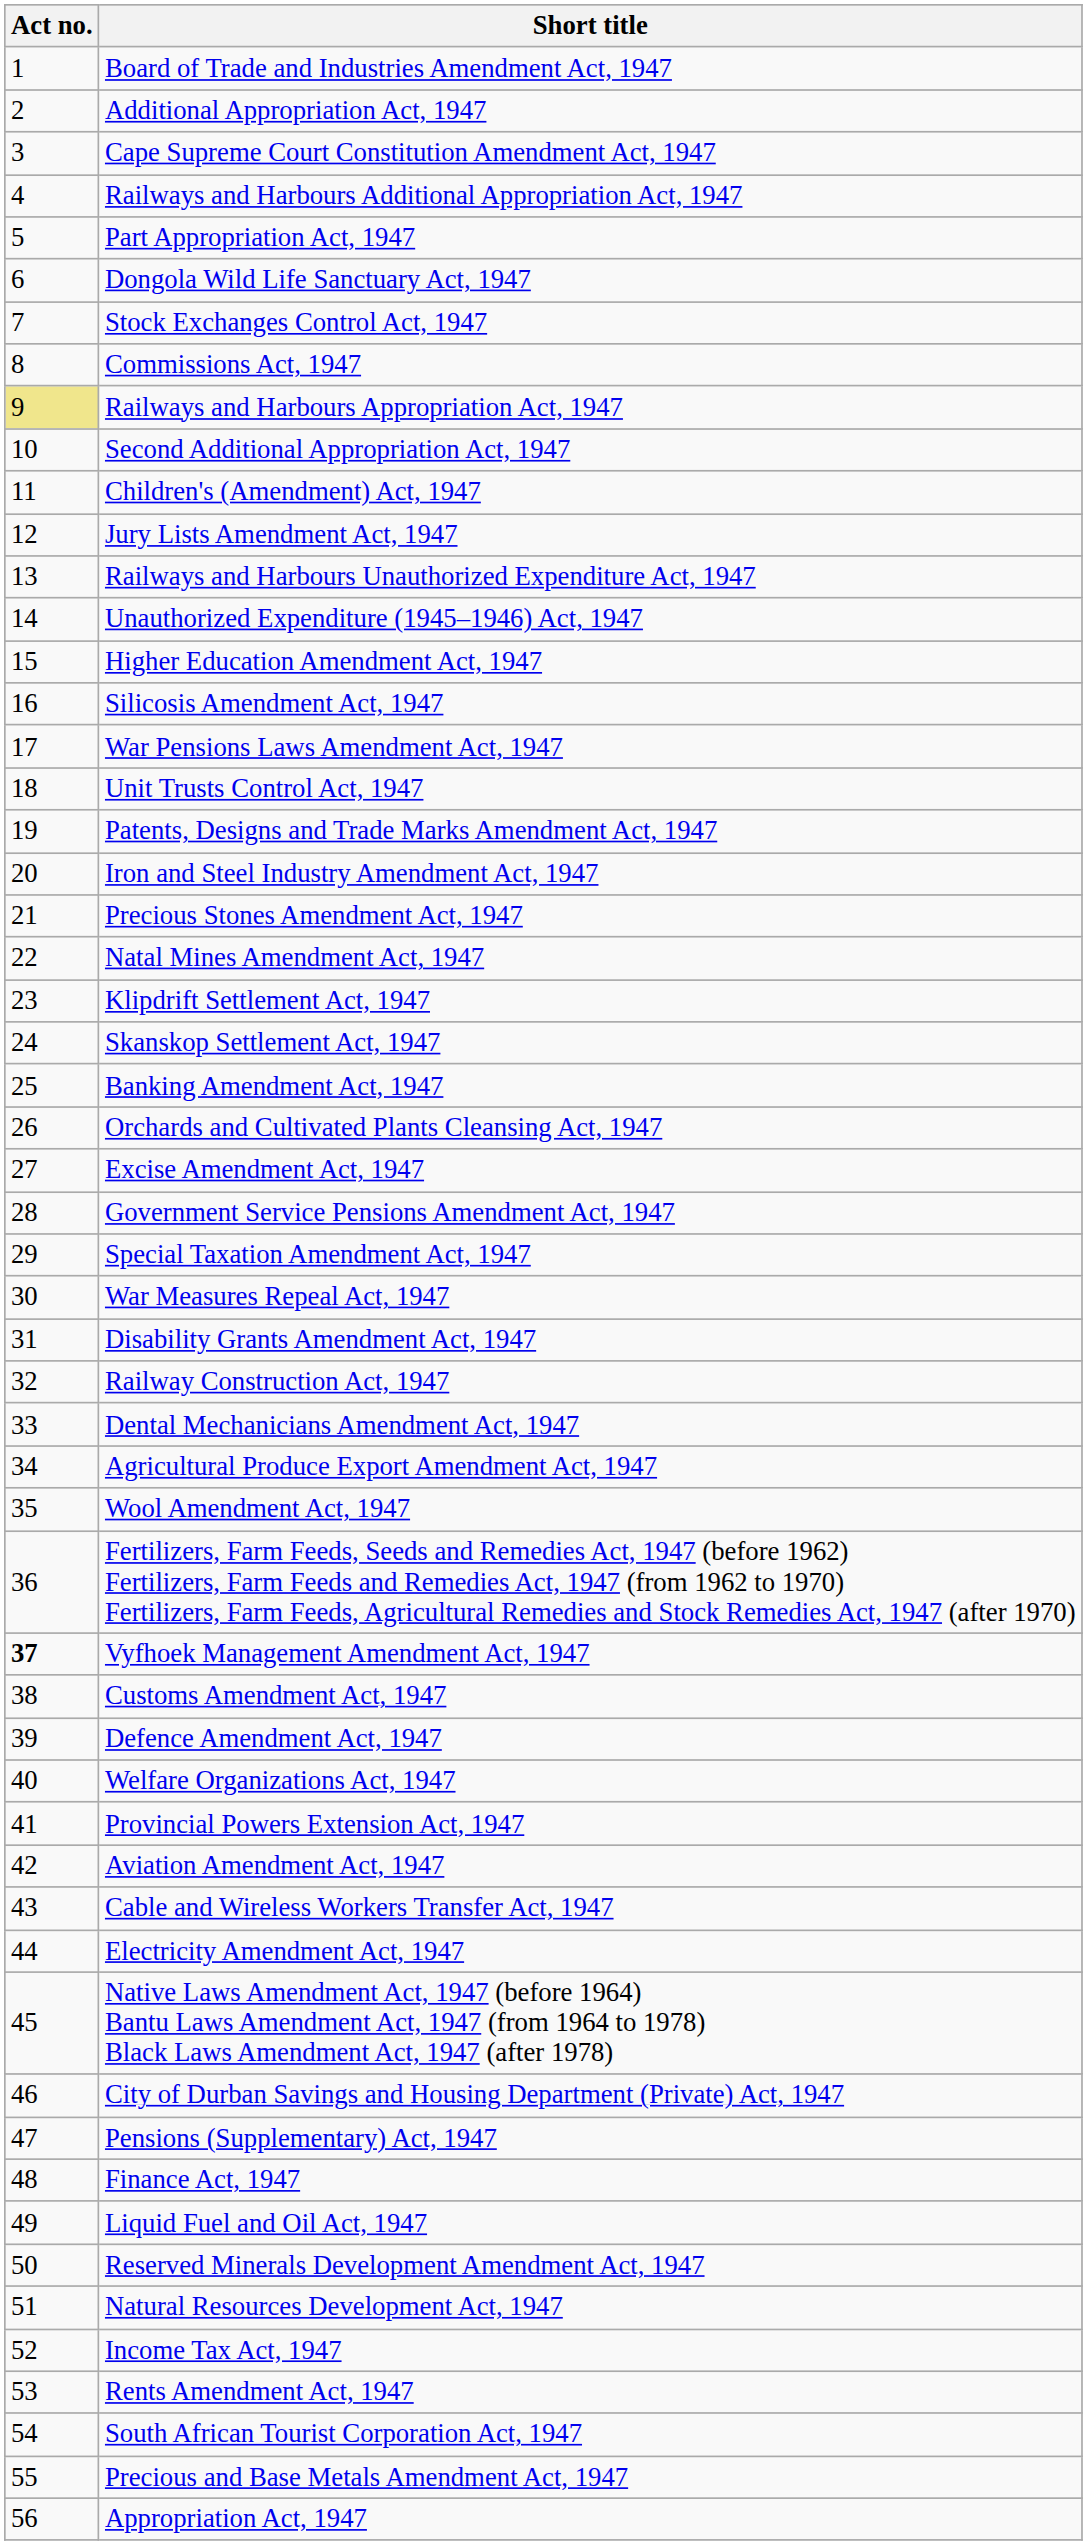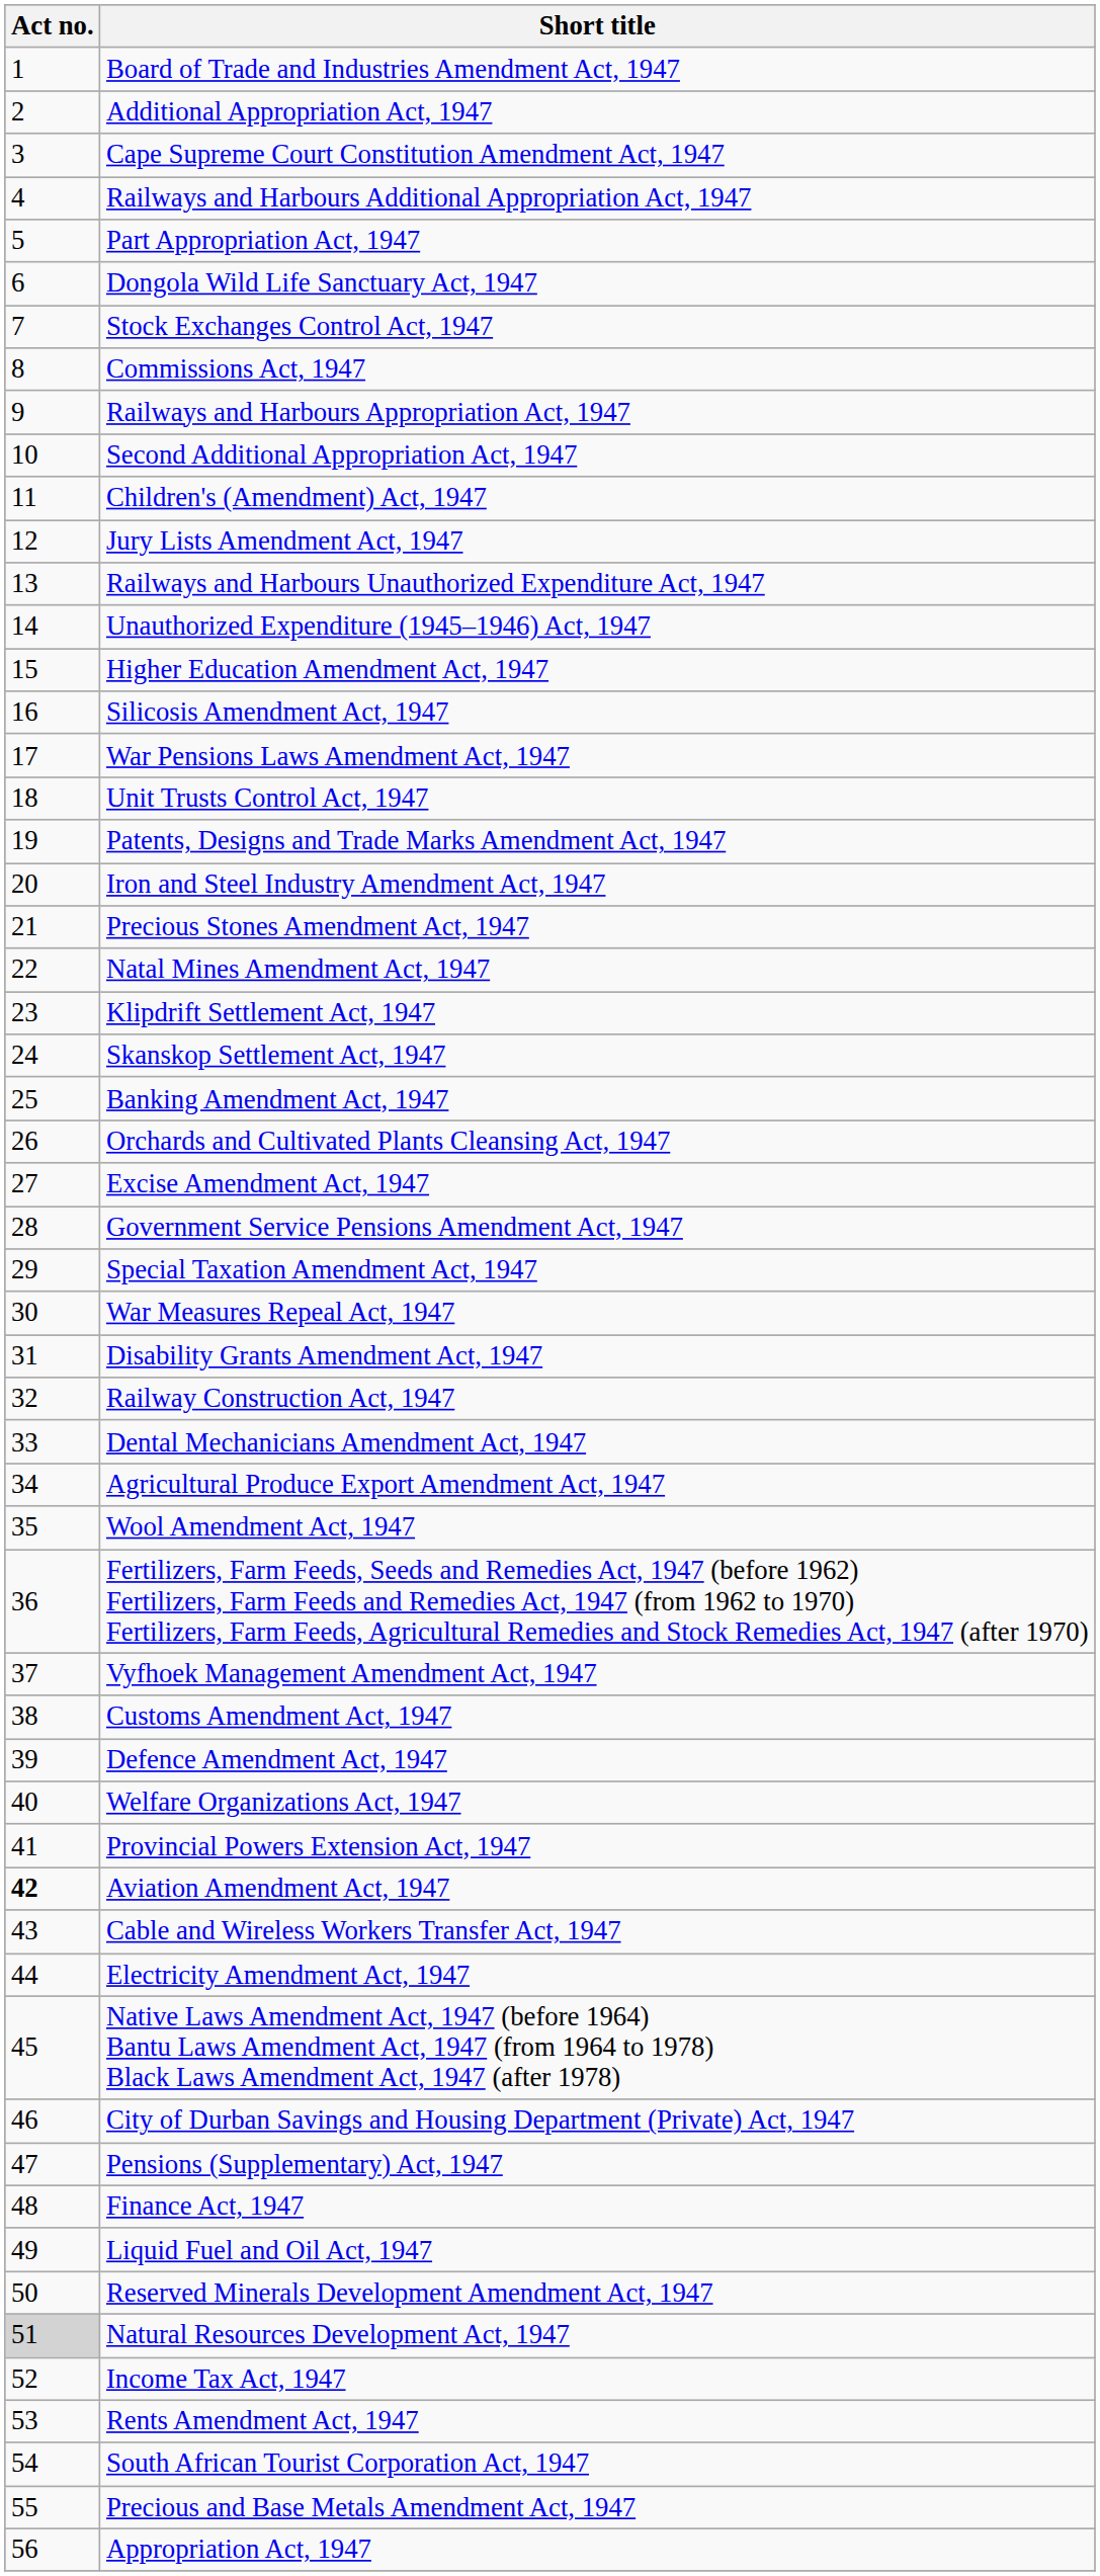Railways and Harbours Appropriation Act, 1947 | Act no.: khaki background -> no background
Vyfhoek Management Amendment Act, 1947 | Act no.: bold -> normal
Aviation Amendment Act, 1947 | Act no.: normal -> bold
Natural Resources Development Act, 1947 | Act no.: no background -> lightgrey background
